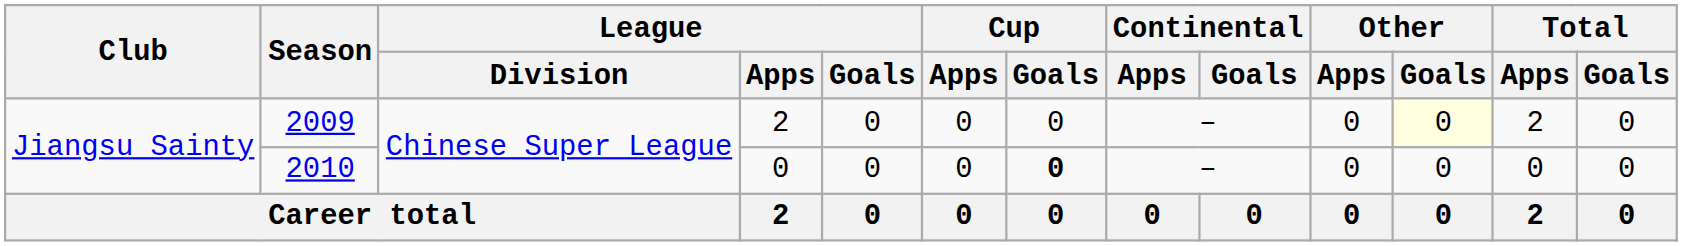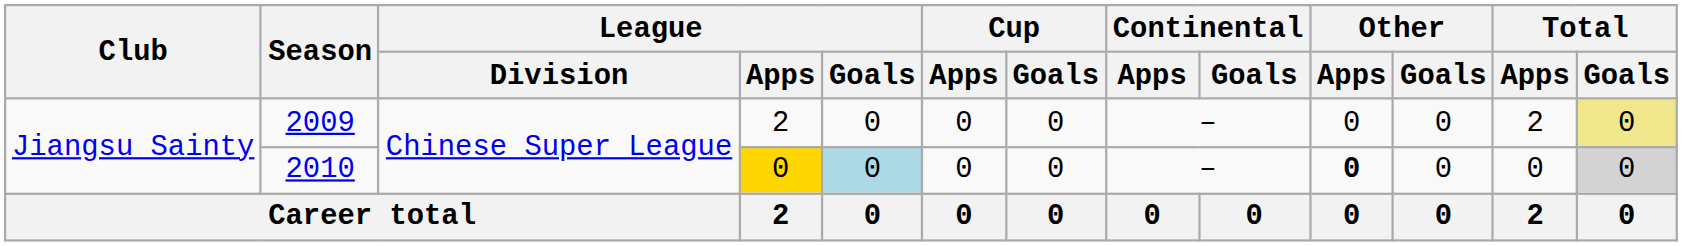2009 | Other / Goals: lightyellow background -> no background
2009 | Total / Goals: no background -> khaki background
2010 | League / Apps: no background -> gold background
2010 | League / Goals: no background -> lightblue background
2010 | Cup / Goals: bold -> normal
2010 | Other / Apps: normal -> bold
2010 | Total / Goals: no background -> lightgrey background
